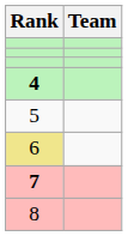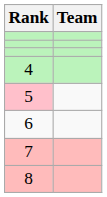row 5 | Rank: bold -> normal
row 6 | Rank: no background -> pink background
row 7 | Rank: khaki background -> no background
row 8 | Rank: bold -> normal
